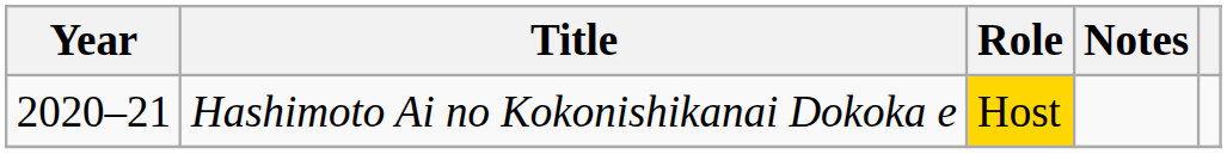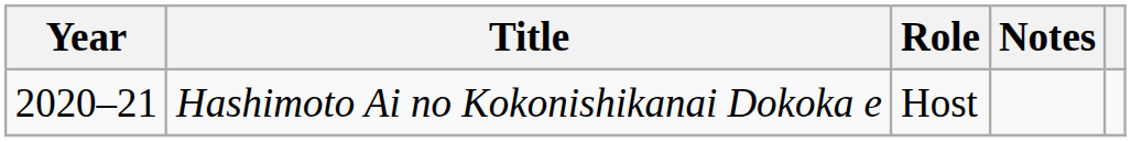Hashimoto Ai no Kokonishikanai Dokoka e | Role: gold background -> no background
